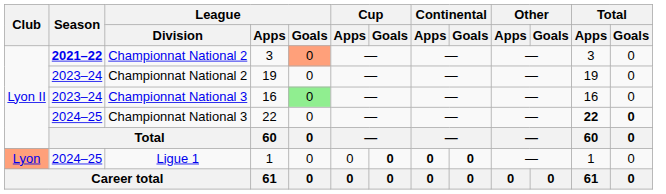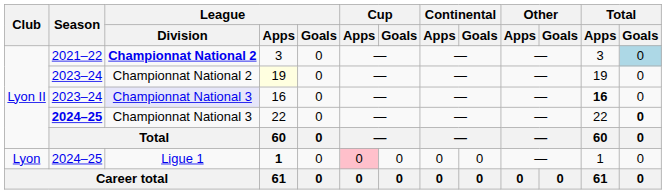row 3 | Season: bold -> normal
row 3 | League / Division: normal -> bold
row 3 | League / Goals: lightsalmon background -> no background
row 3 | Total / Goals: no background -> lightblue background
row 4 | League / Apps: no background -> lightyellow background
row 5 | League / Division: no background -> lavender background
row 5 | League / Goals: lightgreen background -> no background
row 5 | Total / Apps: normal -> bold
row 6 | Season: normal -> bold
row 6 | Total / Apps: bold -> normal
row 8 | Club: lightsalmon background -> no background
row 8 | League / Apps: normal -> bold
row 8 | Cup / Apps: no background -> pink background
row 8 | Cup / Goals: bold -> normal
row 8 | Continental / Apps: bold -> normal
row 8 | Continental / Goals: bold -> normal
